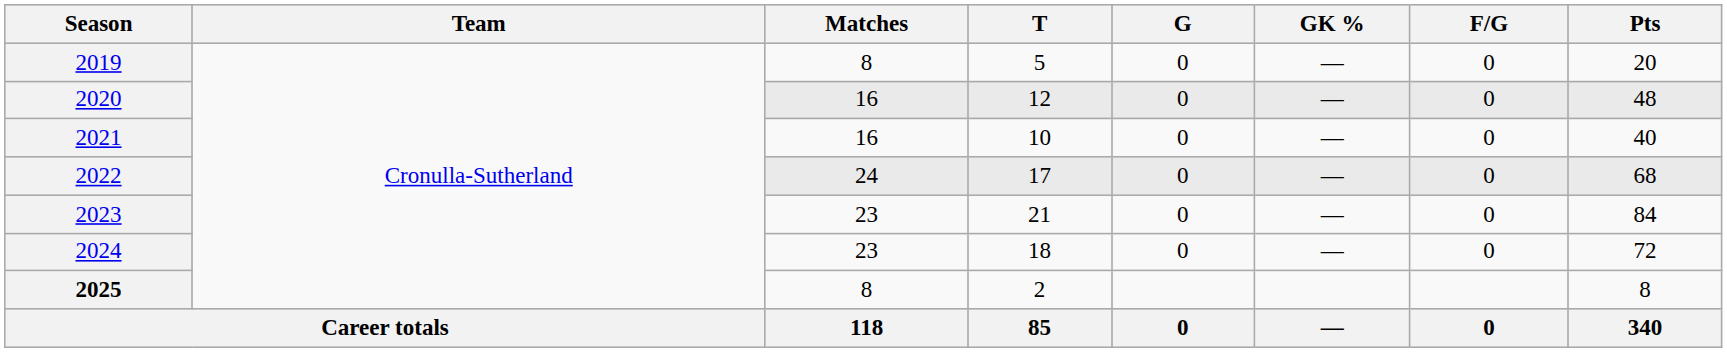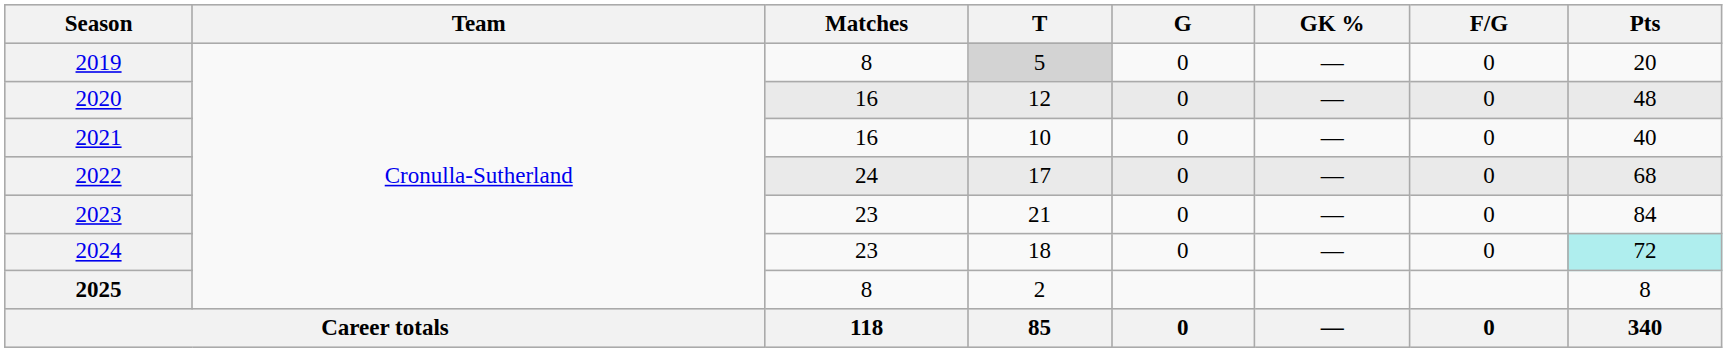2019 | T: no background -> lightgrey background
2024 | Pts: no background -> paleturquoise background
